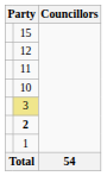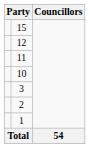3 | column 2: khaki background -> no background
2 | column 2: bold -> normal
